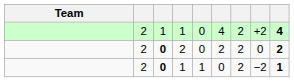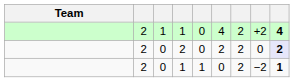row 3 | column 3: bold -> normal
row 3 | column 9: no background -> lavender background
row 4 | column 3: bold -> normal
